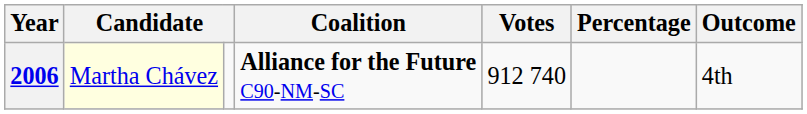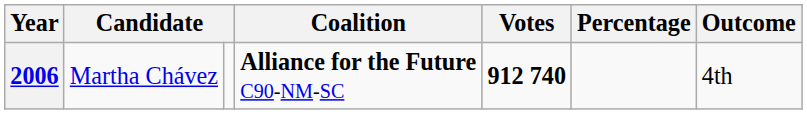2006 | column 2: lightyellow background -> no background
2006 | Votes: normal -> bold
